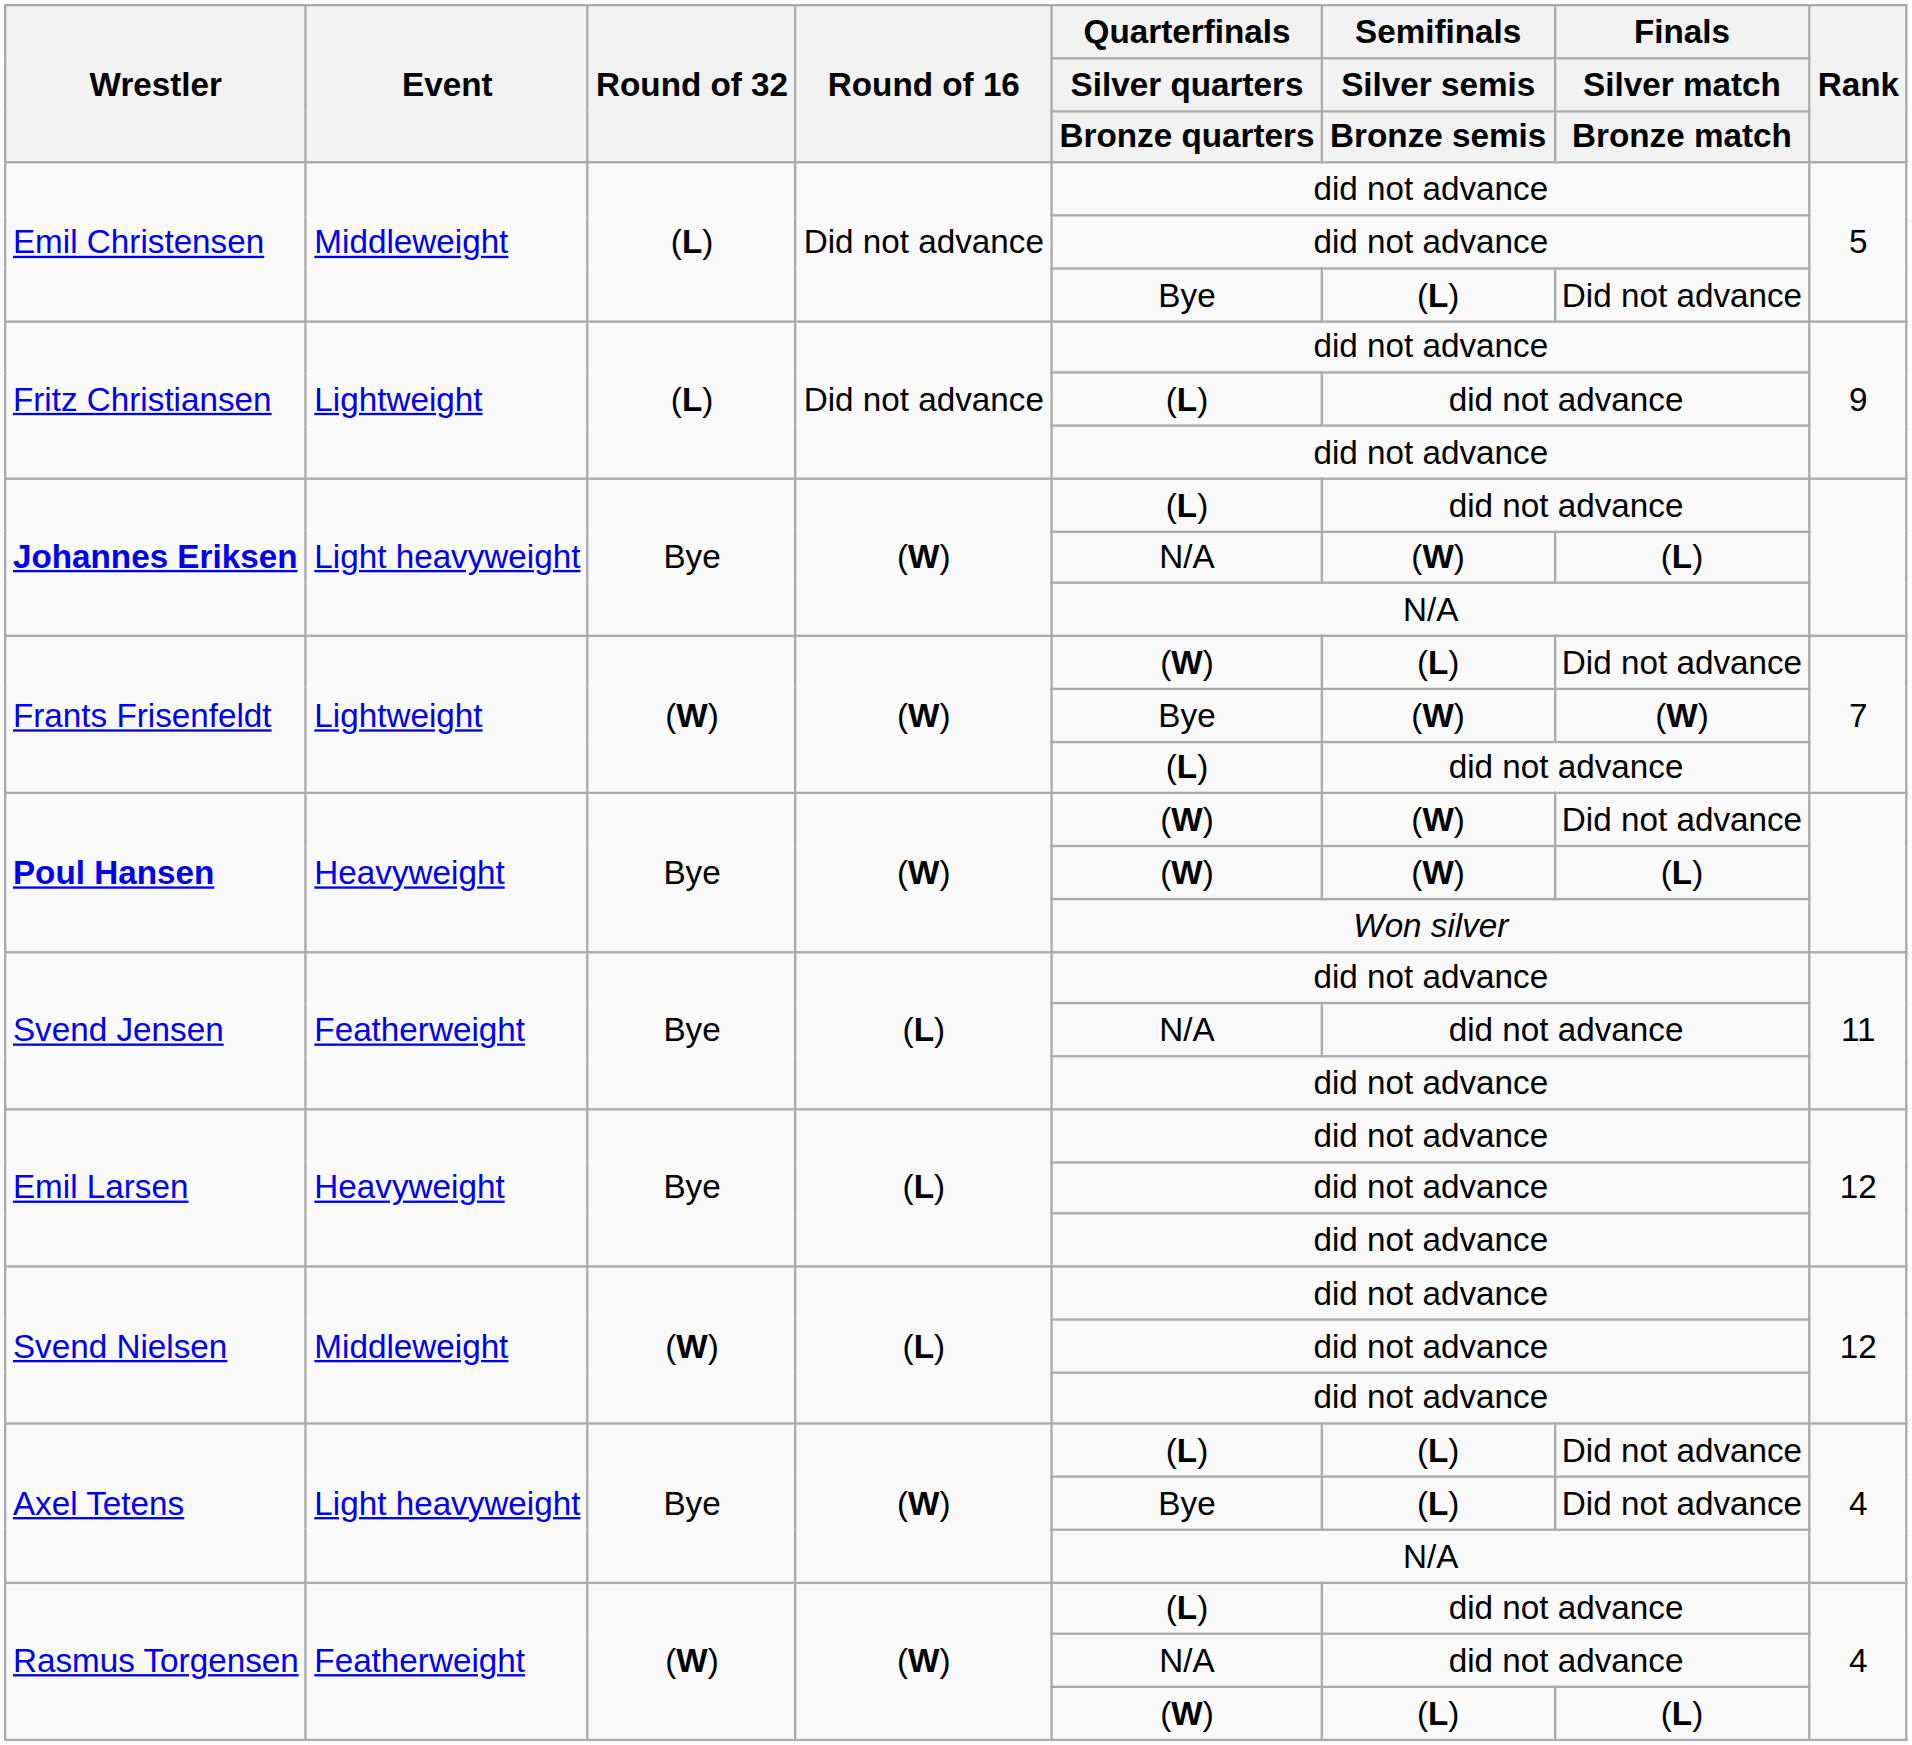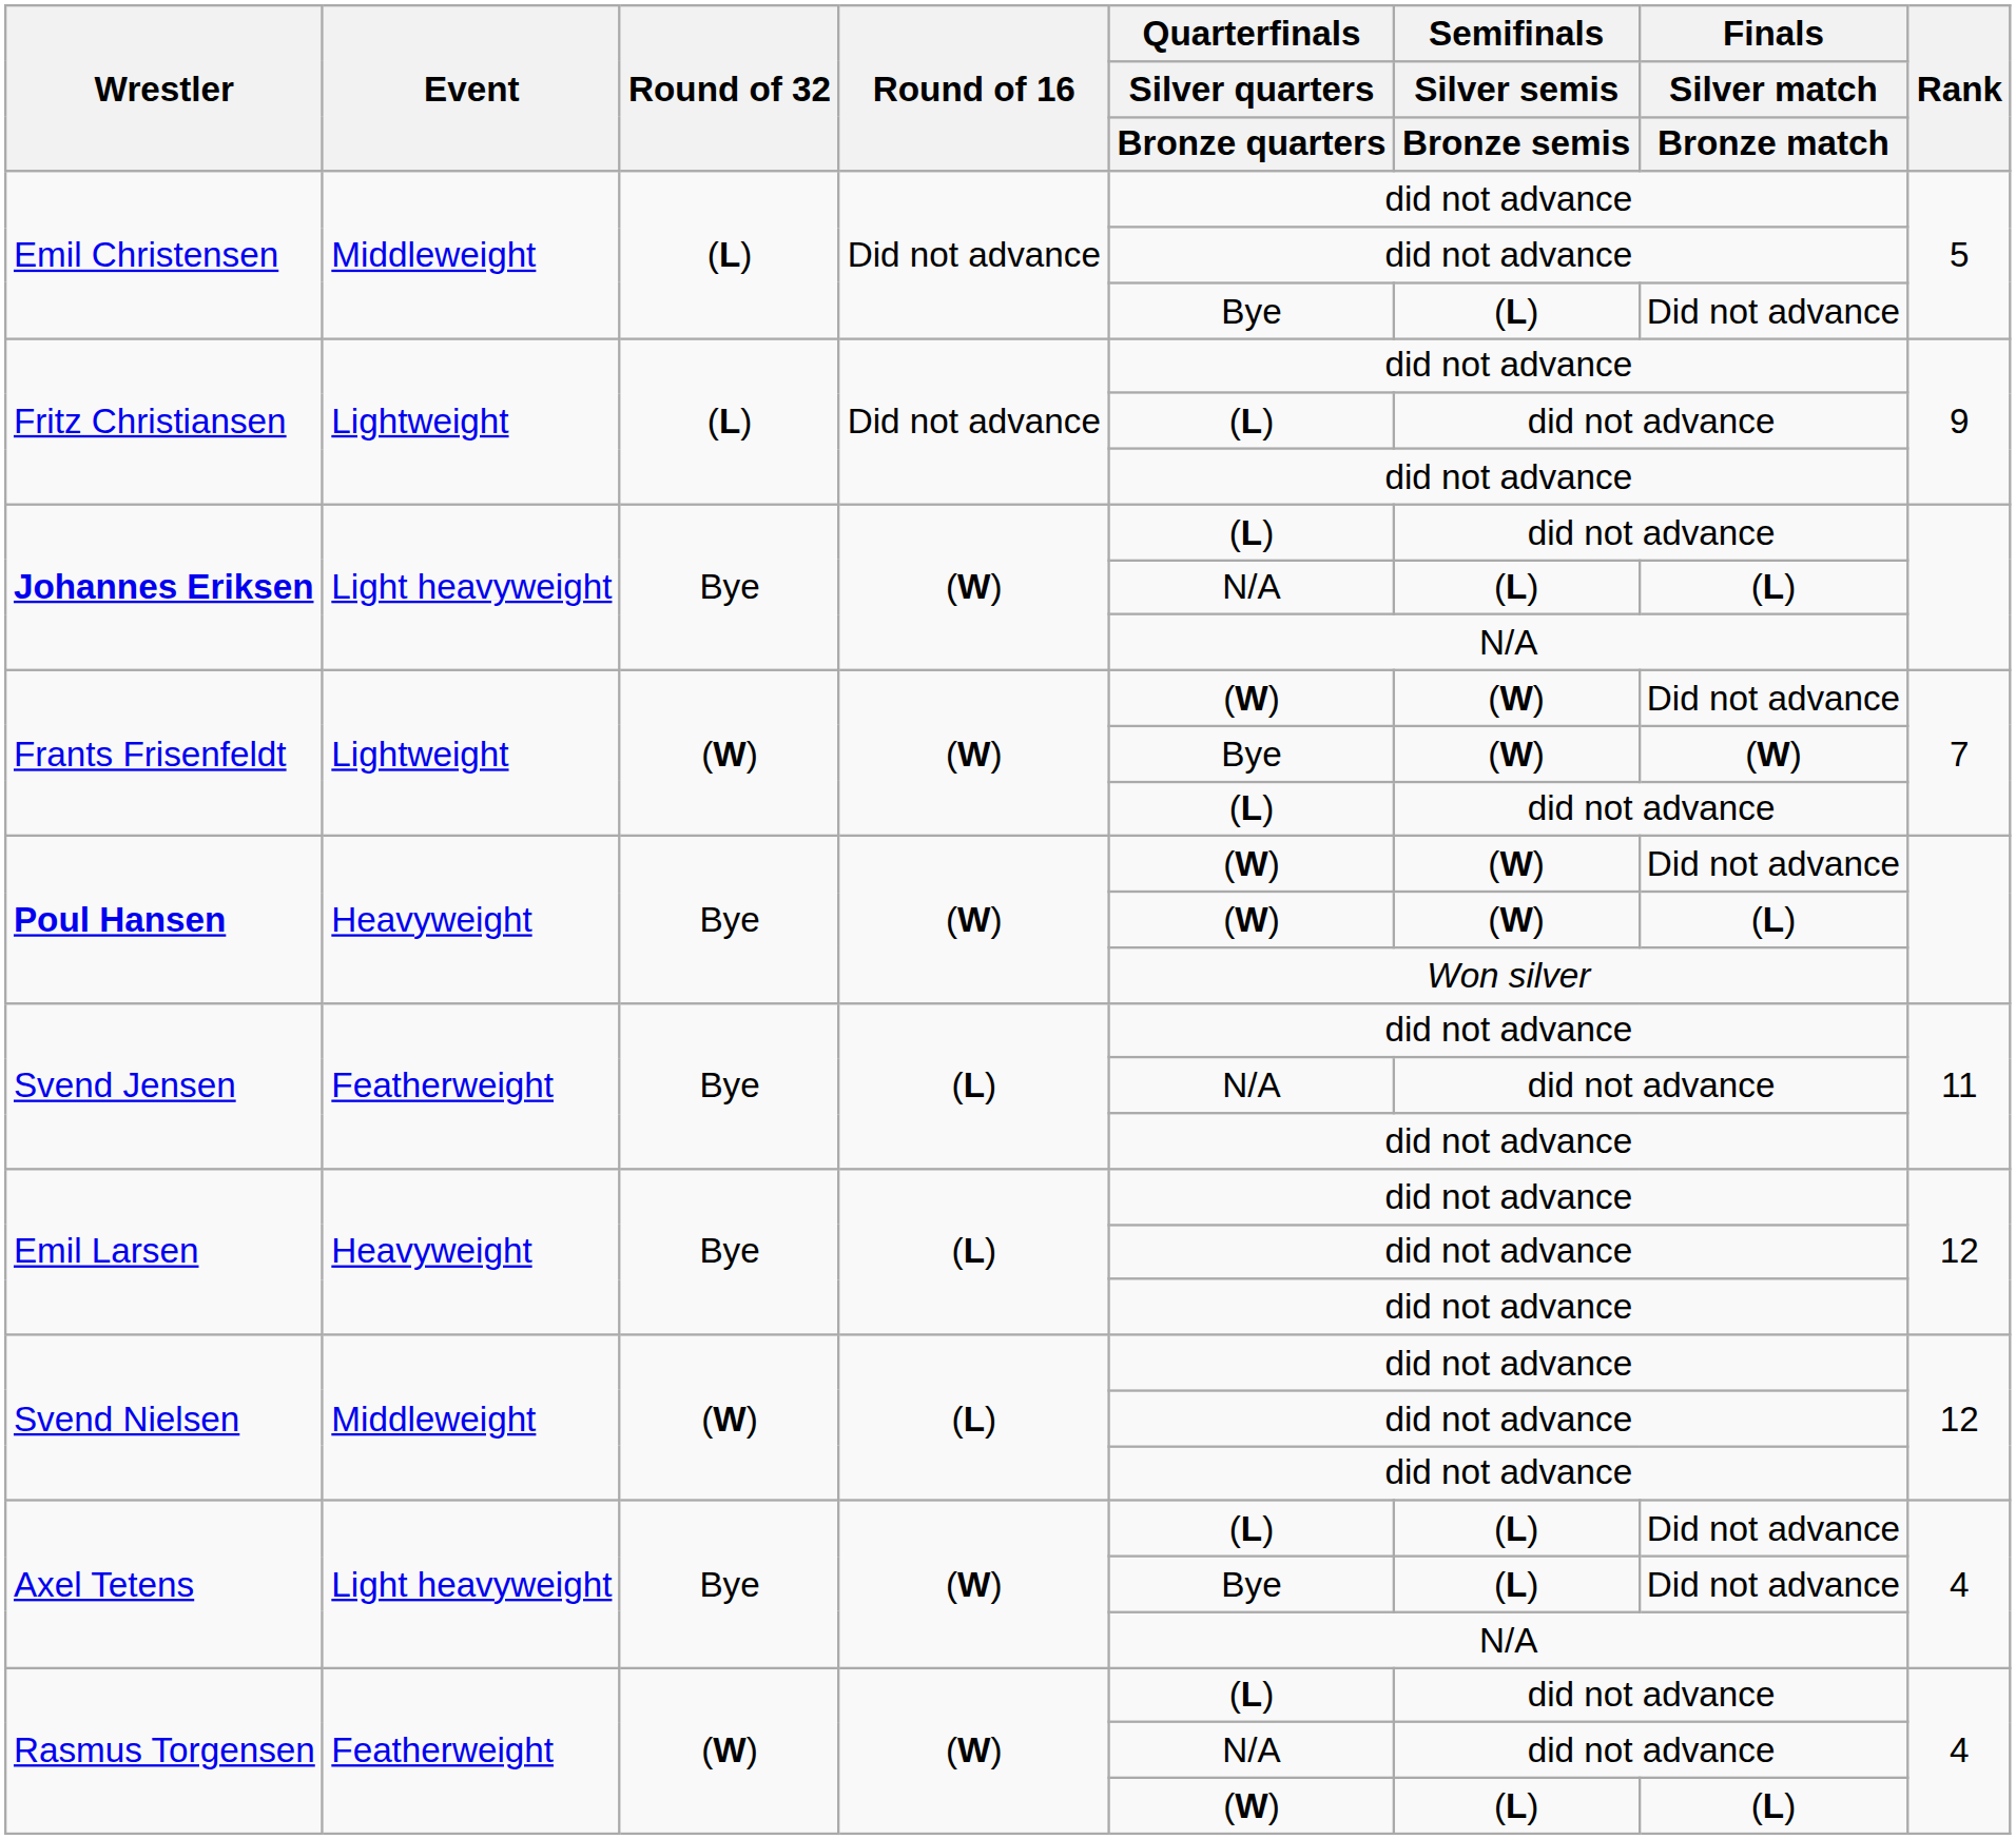row 11 | Semifinals / Silver semis / Bronze semis: (W) -> (L)
row 13 | Semifinals / Silver semis / Bronze semis: (L) -> (W)
